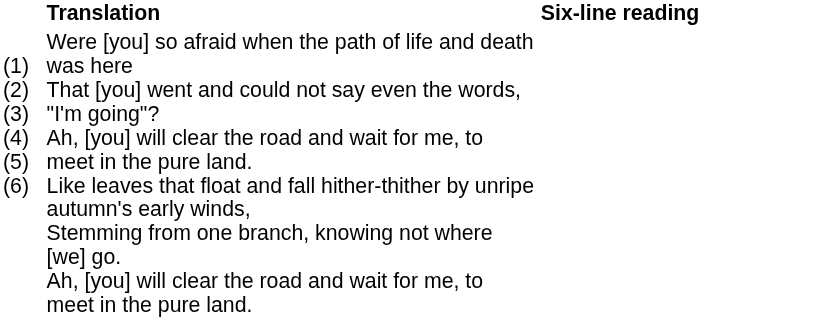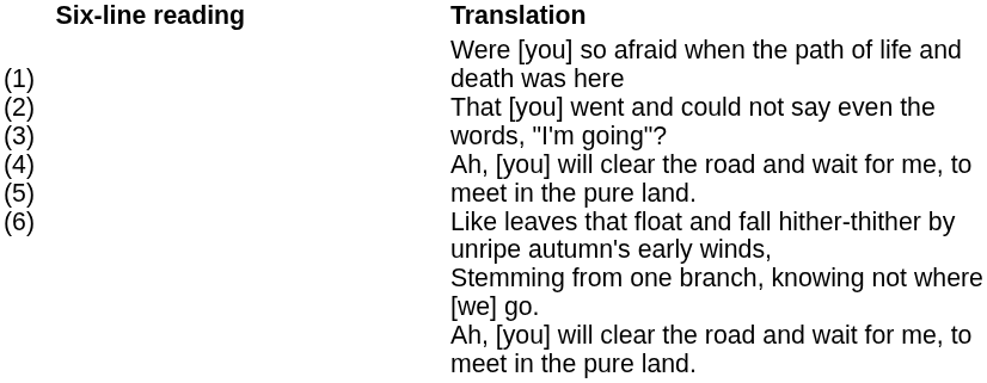columns swapped: Six-line reading <-> Translation
